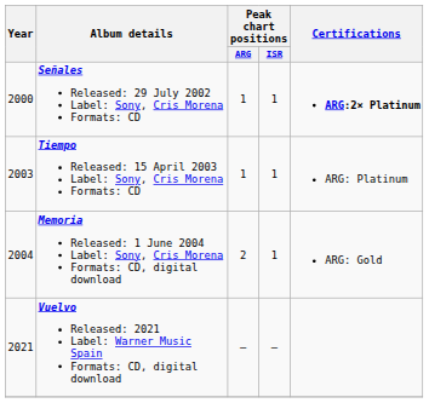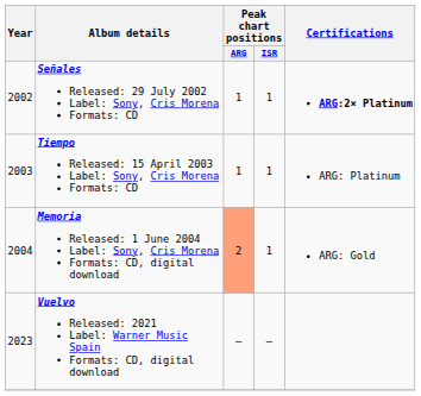row 3 | Year: 2000 -> 2002
row 5 | Peak chart positions / ARG: no background -> lightsalmon background
row 6 | Year: 2021 -> 2023
